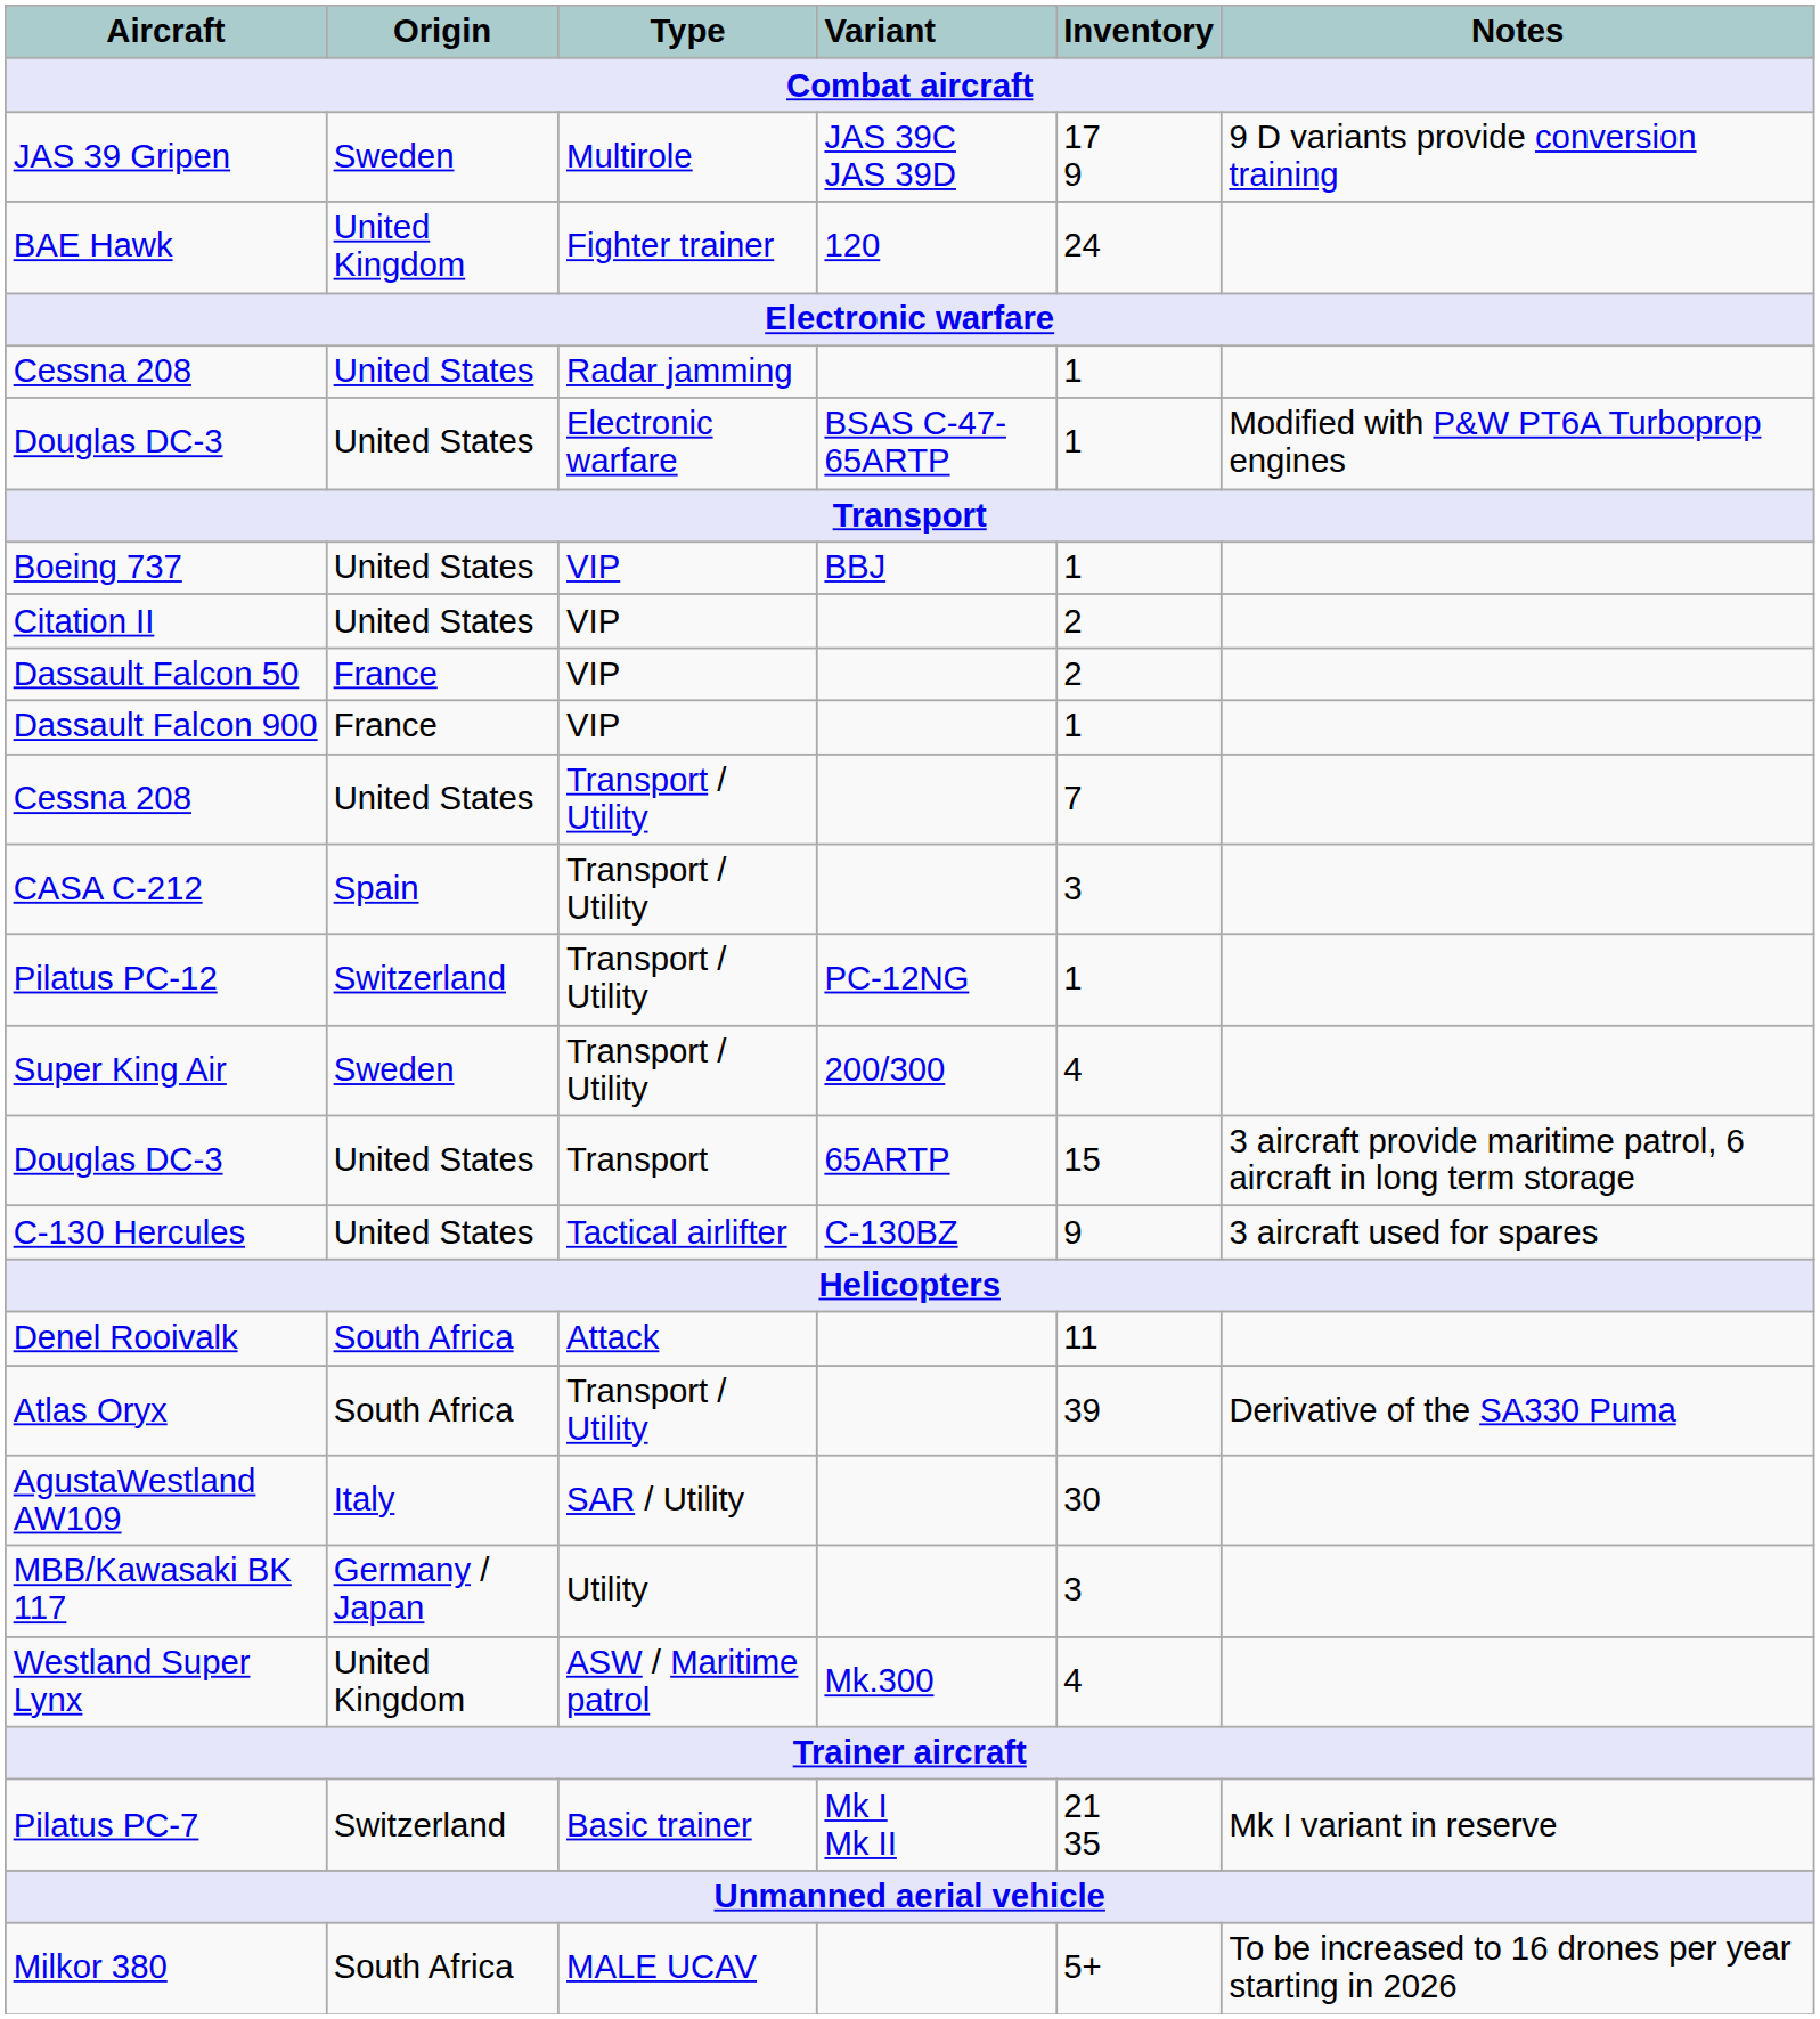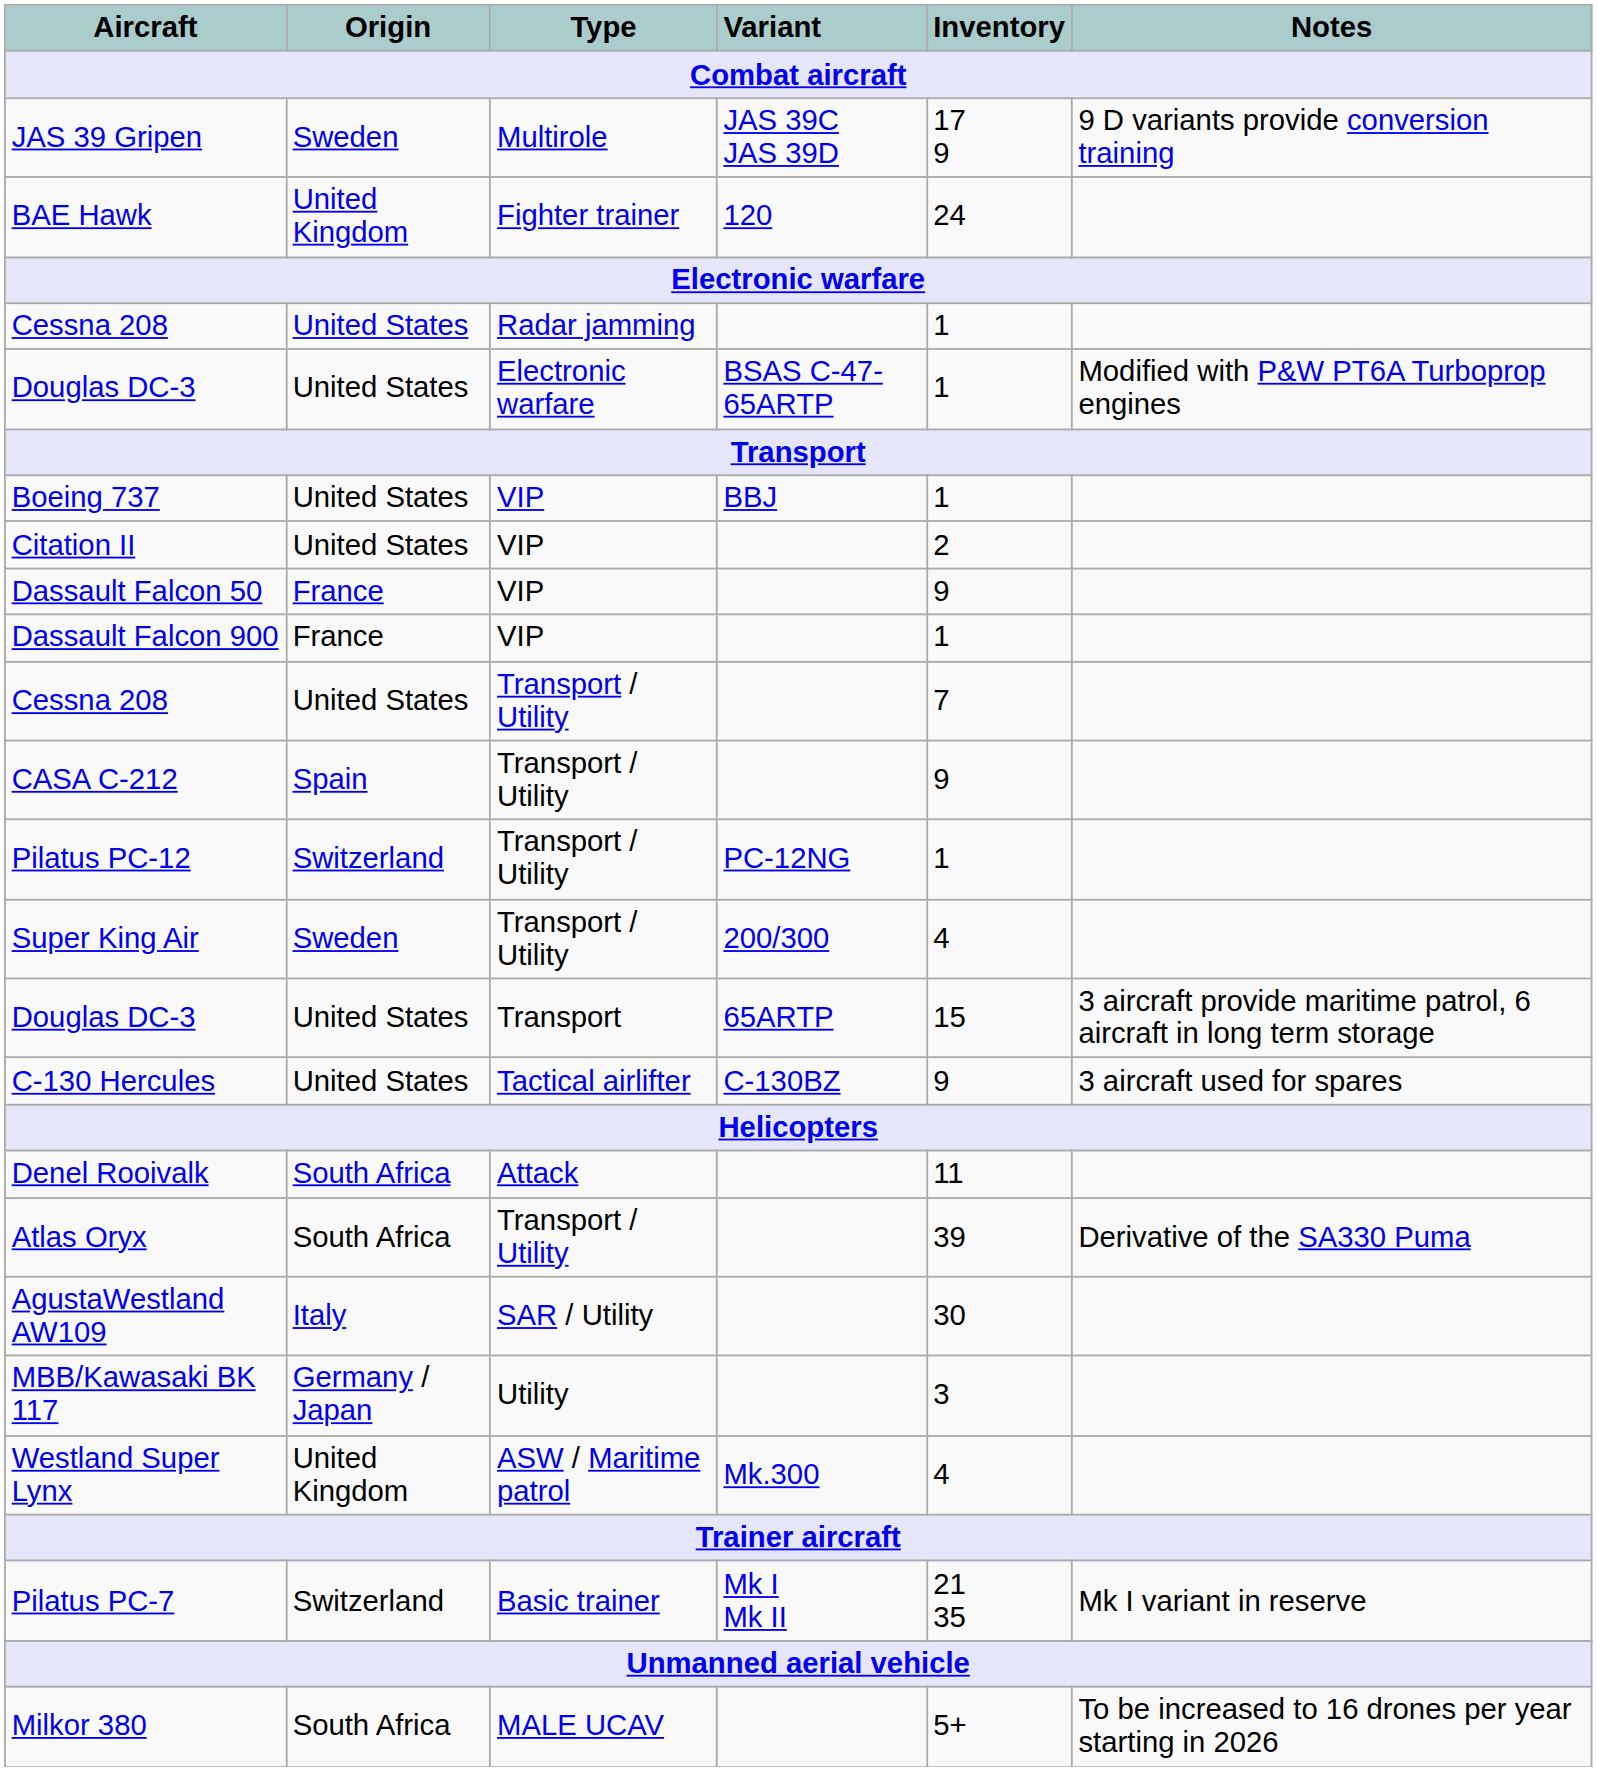Dassault Falcon 50 | Inventory: 2 -> 9
CASA C-212 | Inventory: 3 -> 9
